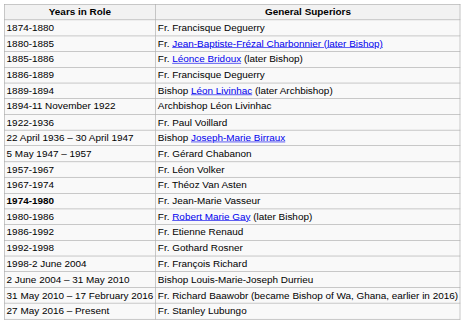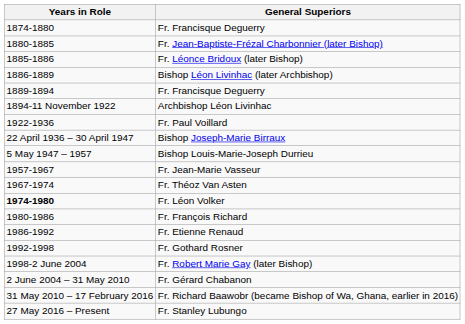row 5 | General Superiors: Fr. Francisque Deguerry -> Bishop Léon Livinhac (later Archbishop)
row 6 | General Superiors: Bishop Léon Livinhac (later Archbishop) -> Fr. Francisque Deguerry
row 10 | General Superiors: Fr. Gérard Chabanon -> Bishop Louis-Marie-Joseph Durrieu
row 11 | General Superiors: Fr. Léon Volker -> Fr. Jean-Marie Vasseur
row 13 | General Superiors: Fr. Jean-Marie Vasseur -> Fr. Léon Volker
row 14 | General Superiors: Fr. Robert Marie Gay (later Bishop) -> Fr. François Richard
row 17 | General Superiors: Fr. François Richard -> Fr. Robert Marie Gay (later Bishop)
row 18 | General Superiors: Bishop Louis-Marie-Joseph Durrieu -> Fr. Gérard Chabanon
